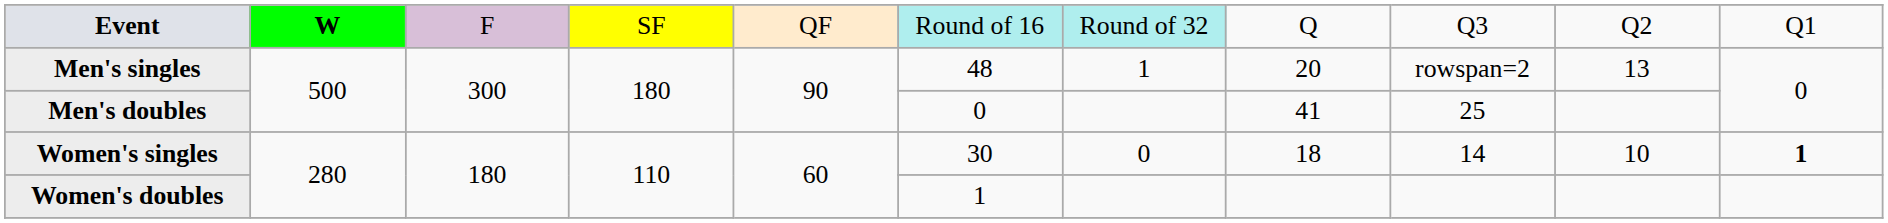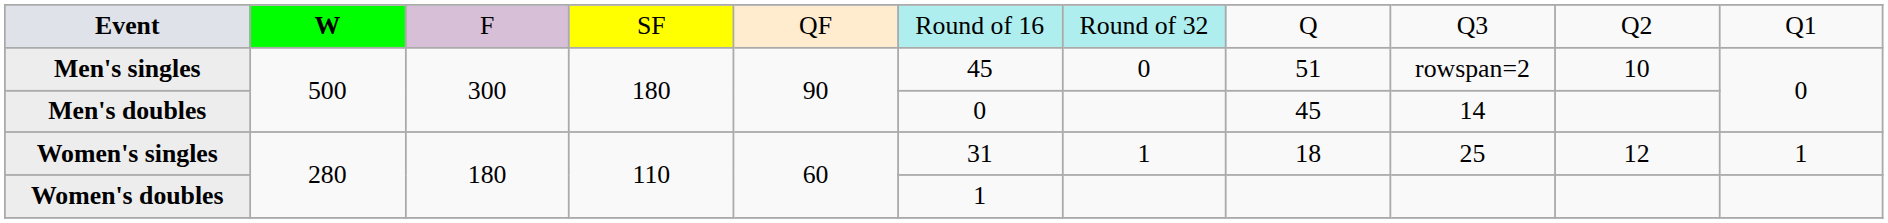Men's singles | column 6: 48 -> 45
Men's singles | column 7: 1 -> 0
Men's singles | column 8: 20 -> 51
Men's singles | column 10: 13 -> 10
Men's doubles | column 8: 41 -> 45
Men's doubles | column 9: 25 -> 14
Women's singles | column 6: 30 -> 31
Women's singles | column 7: 0 -> 1
Women's singles | column 9: 14 -> 25
Women's singles | column 10: 10 -> 12
Women's singles | column 11: bold -> normal
